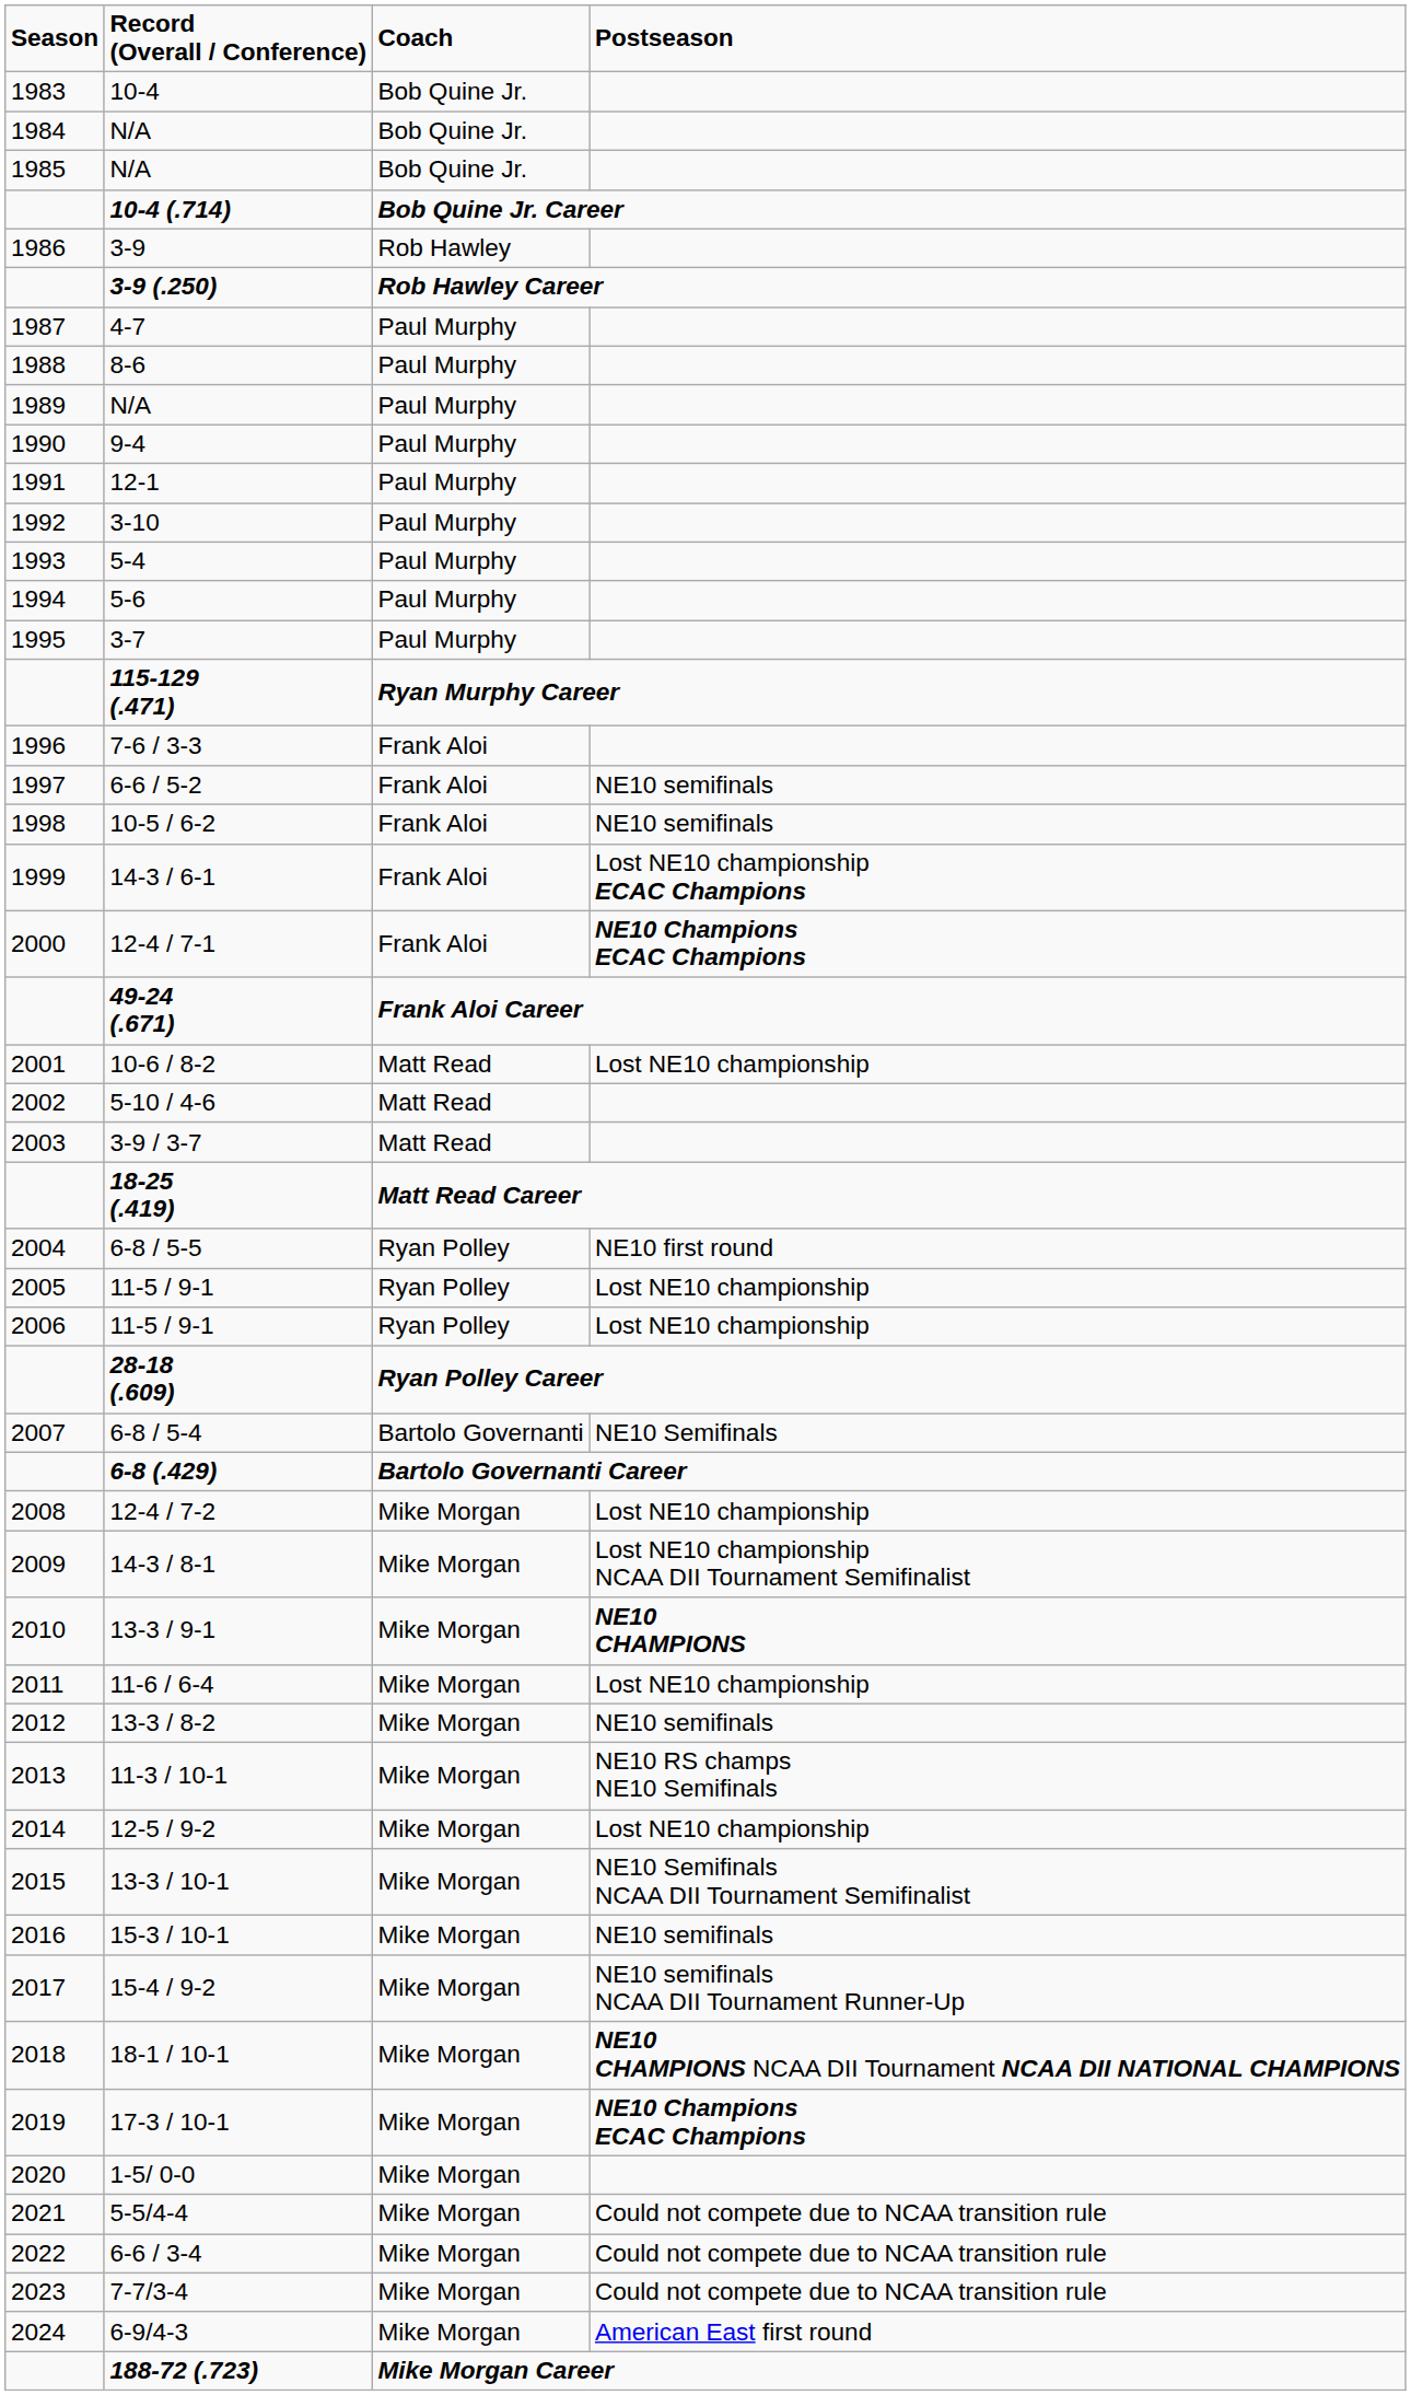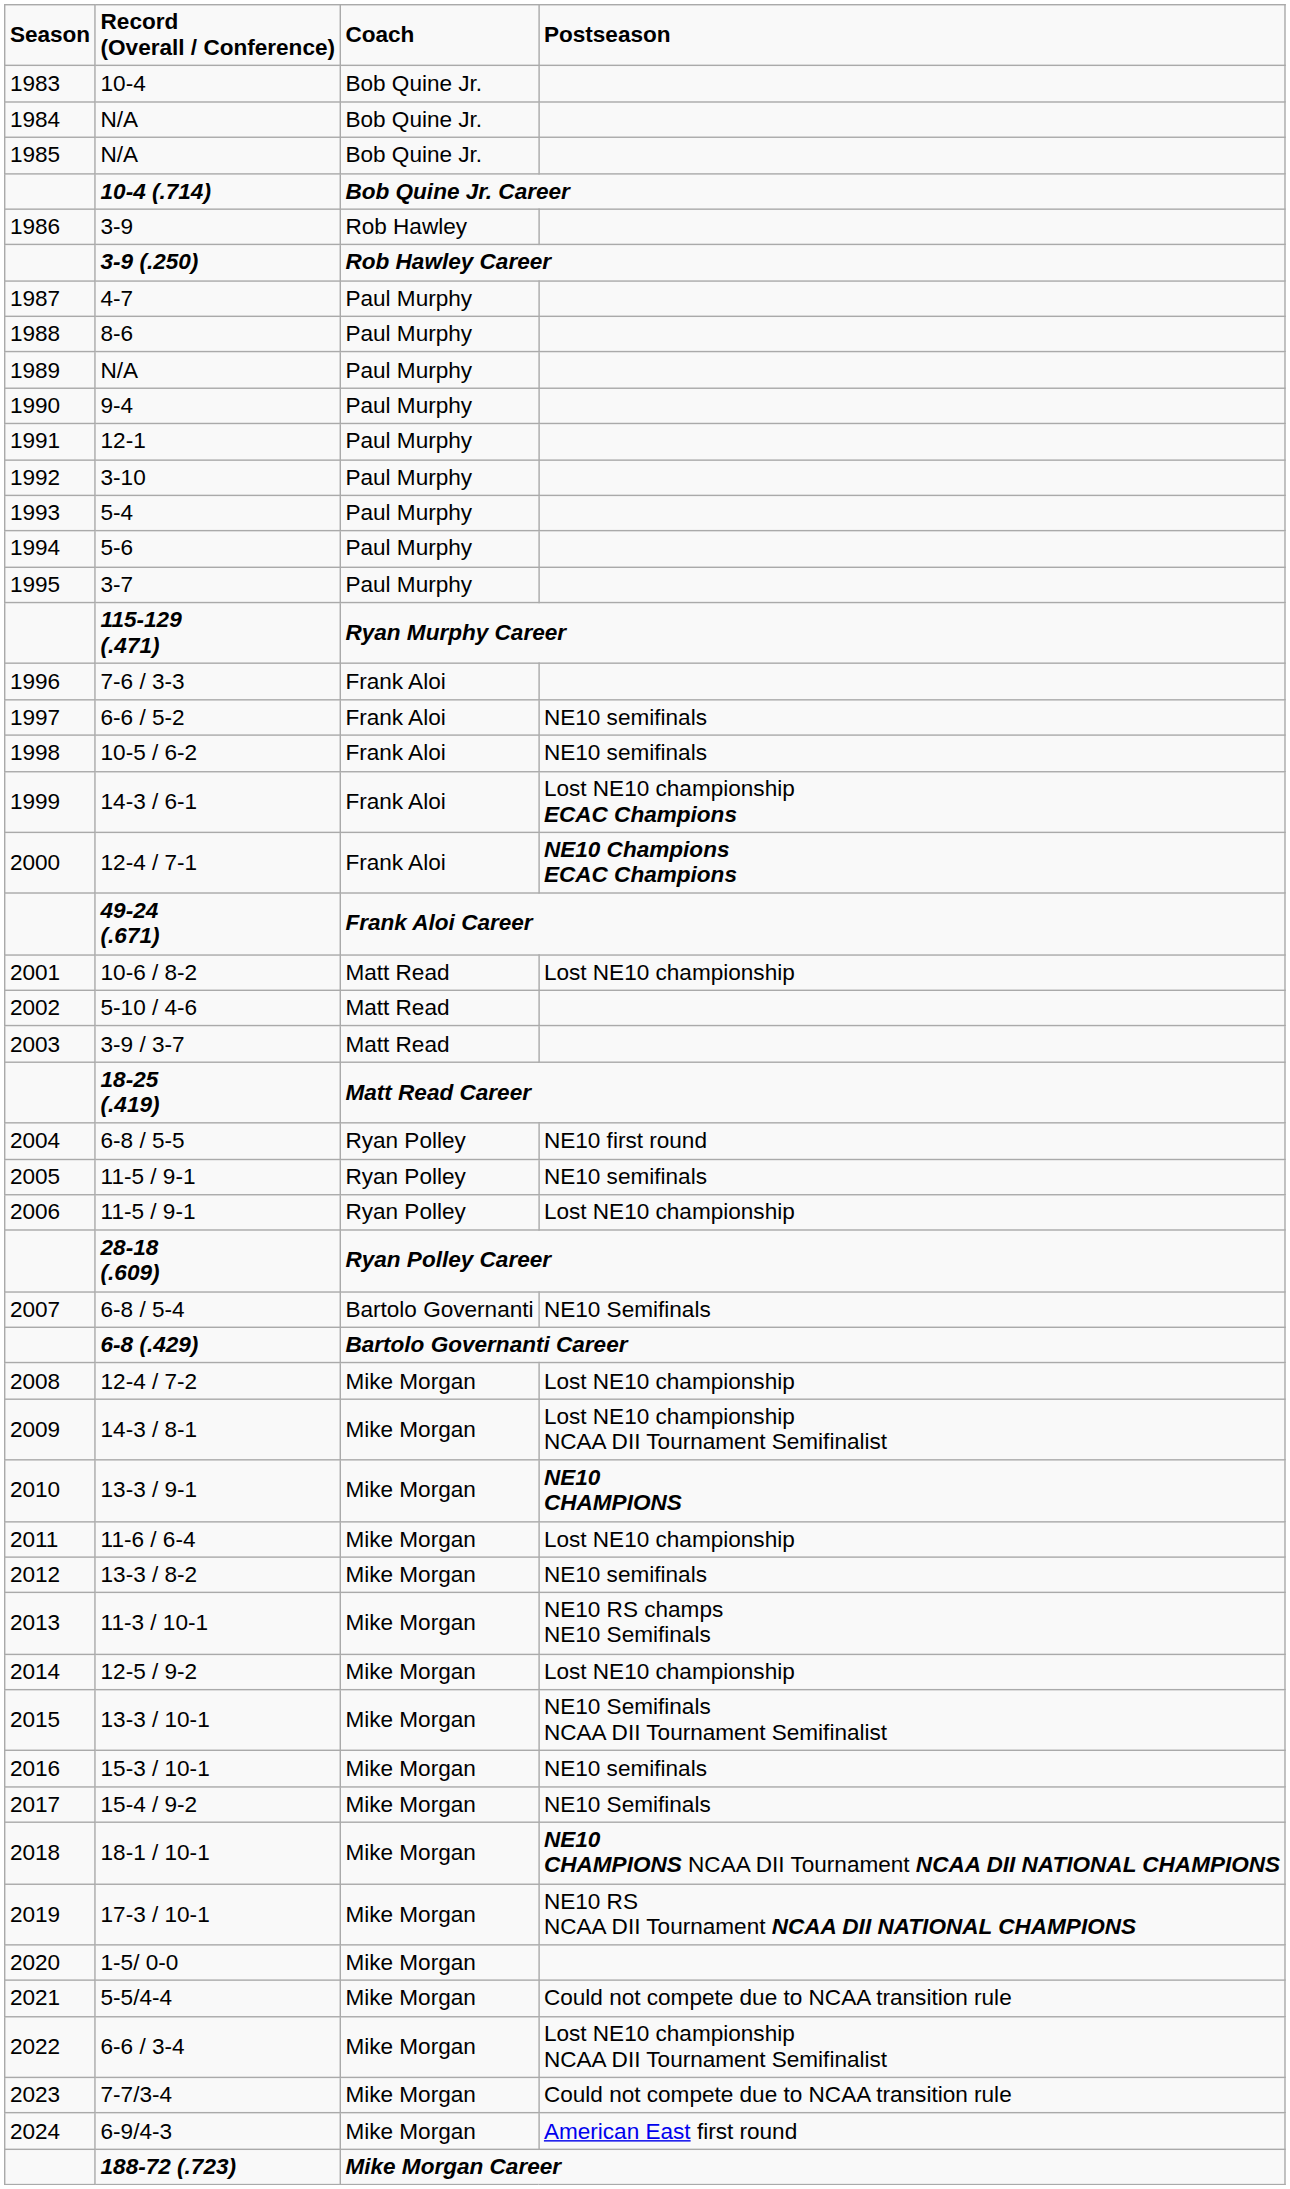2005 / 11-5 / 9-1 | column 4: Lost NE10 championship -> NE10 semifinals
15-4 / 9-2 | column 4: NE10 semifinals NCAA DII Tournament Runner-Up -> NE10 Semifinals
17-3 / 10-1 | column 4: NE10 Champions ECAC Champions -> NE10 RS NCAA DII Tournament NCAA DII NATIONAL CHAMPIONS
6-6 / 3-4 | column 4: Could not compete due to NCAA transition rule -> Lost NE10 championship NCAA DII Tournament Semifinalist
